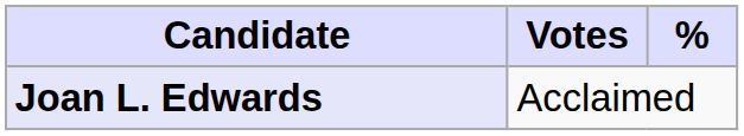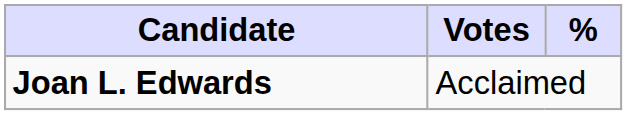Joan L. Edwards | Candidate: lavender background -> no background
